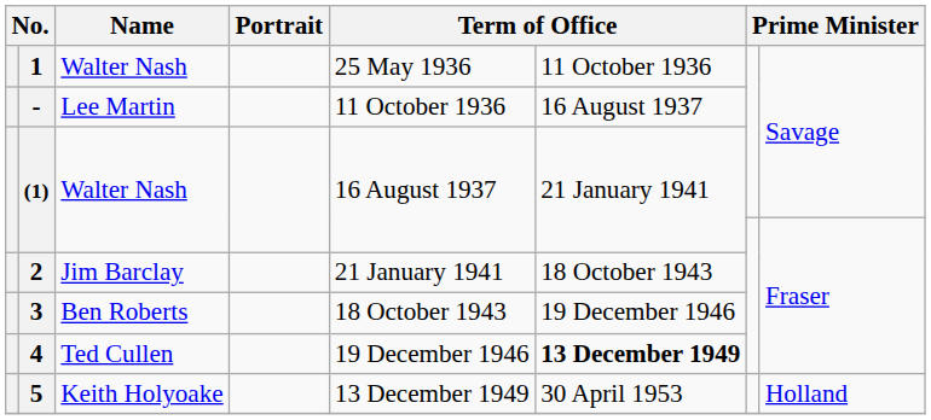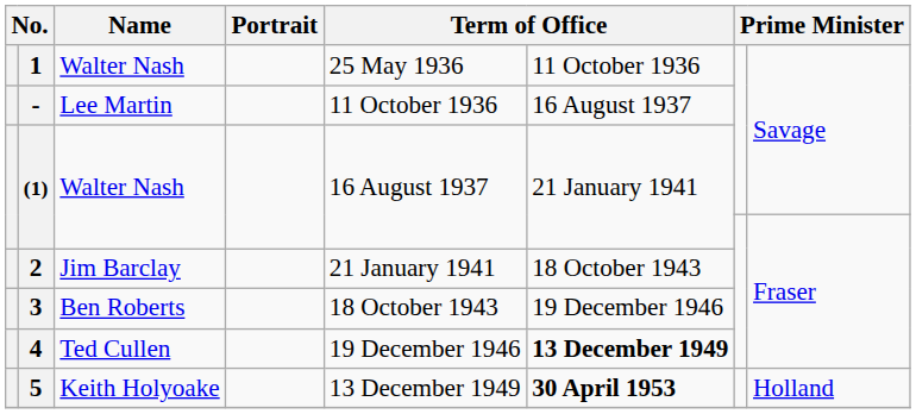5 | column 6: normal -> bold
